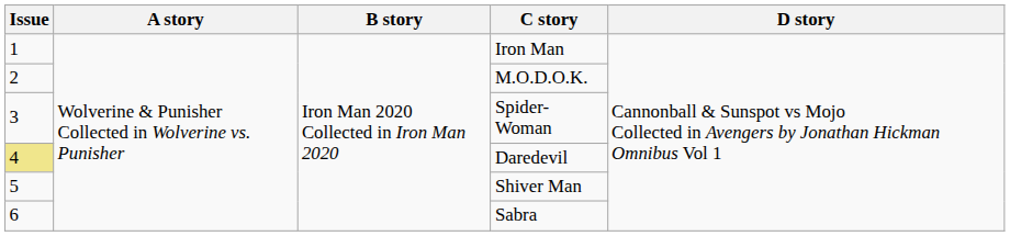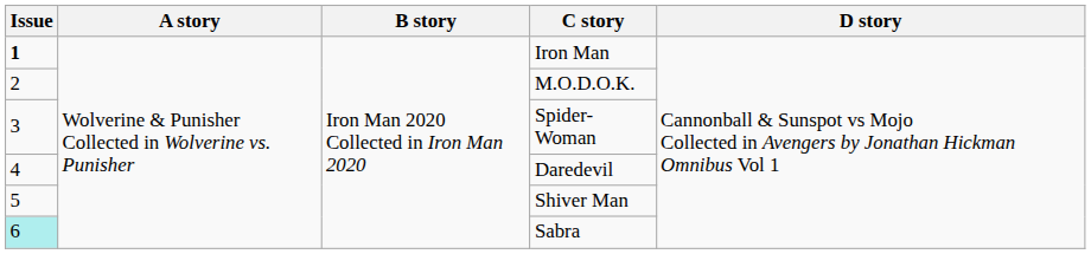Iron Man | Issue: normal -> bold
Daredevil | Issue: khaki background -> no background
Sabra | Issue: no background -> paleturquoise background
